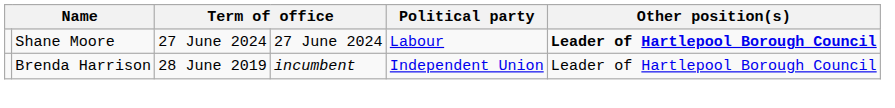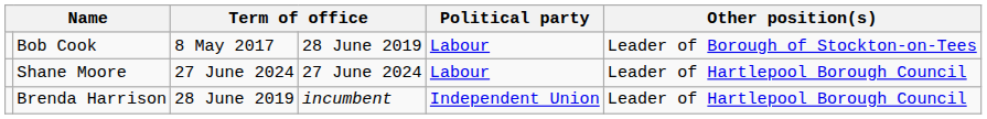+ row: Bob Cook | 8 May 2017 | 28 June 2019 | Labour | Leader of Borough of Stockton-on-Tees
Shane Moore | Other position(s): bold -> normal
